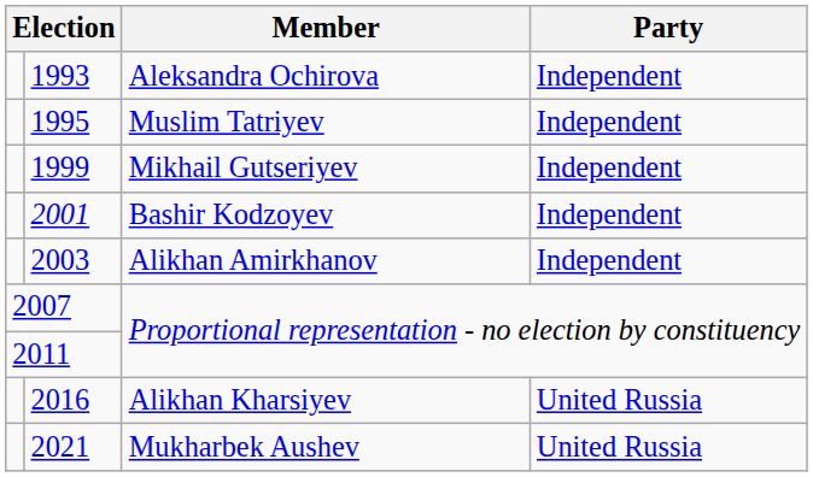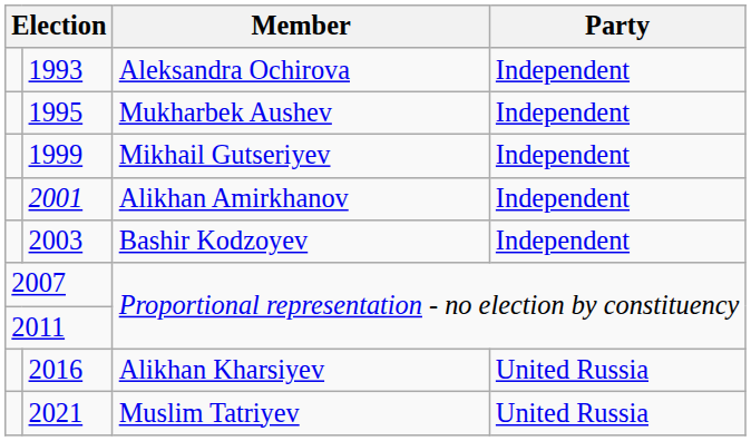1995 | Member: Muslim Tatriyev -> Mukharbek Aushev
2001 | Member: Bashir Kodzoyev -> Alikhan Amirkhanov
2003 | Member: Alikhan Amirkhanov -> Bashir Kodzoyev
2021 | Member: Mukharbek Aushev -> Muslim Tatriyev
